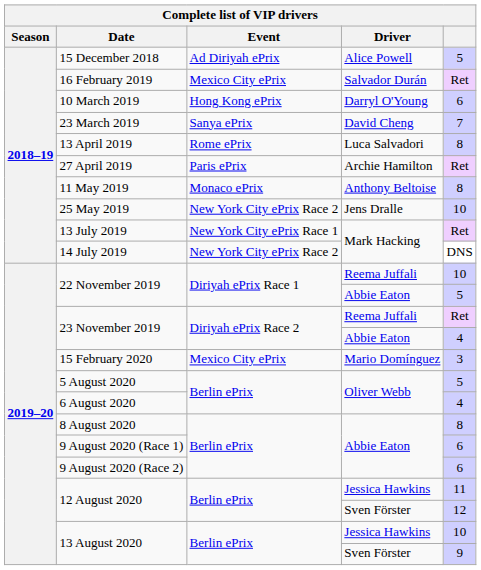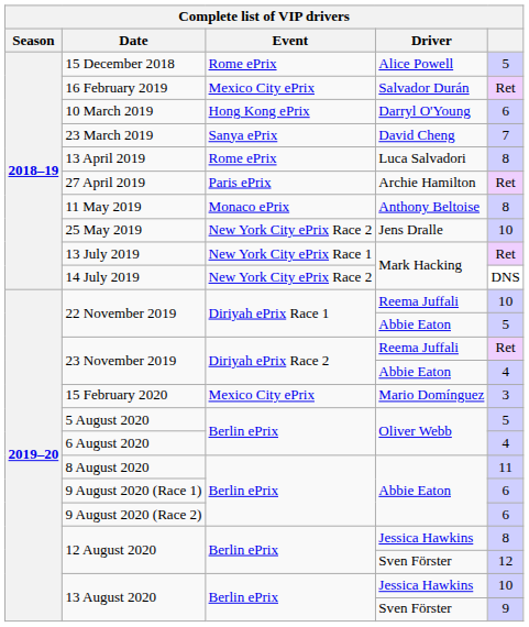15 December 2018 | Event: Ad Diriyah ePrix -> Rome ePrix
8 August 2020 | column 5: 8 -> 11
12 August 2020 / Jessica Hawkins | column 5: 11 -> 8
